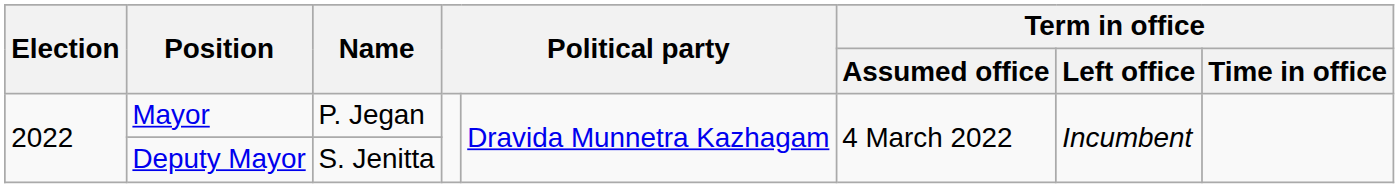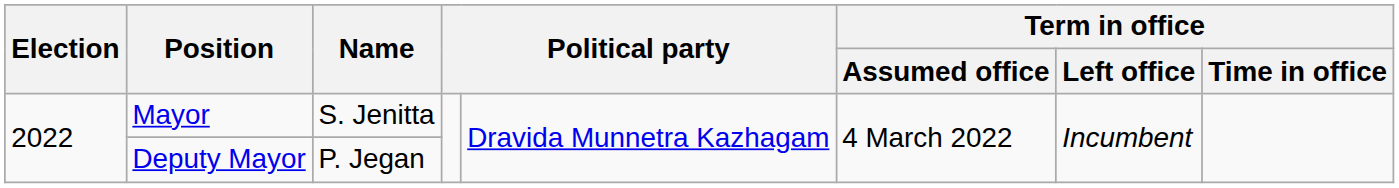Mayor | Name: P. Jegan -> S. Jenitta
Deputy Mayor | Name: S. Jenitta -> P. Jegan
